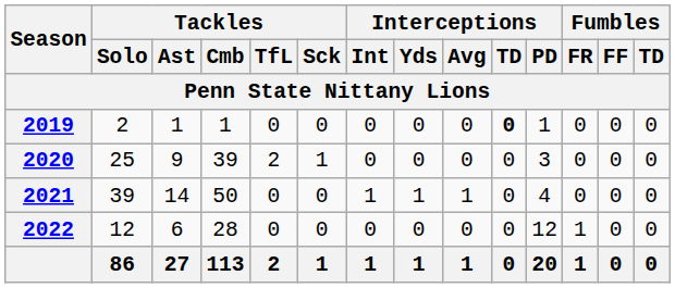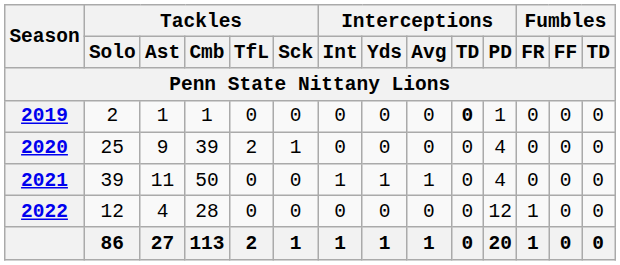2020 | Interceptions / PD: 3 -> 4
2021 | Tackles / Ast: 14 -> 11
2022 | Tackles / Ast: 6 -> 4
